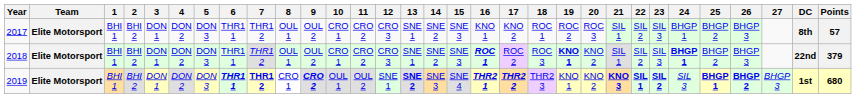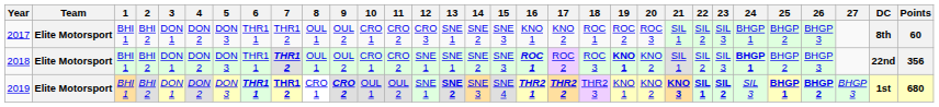2017 | Points: 57 -> 60
2018 | 7: normal -> bold
2018 | 12: CRO 3 -> SNE 1
2018 | Points: 379 -> 356
